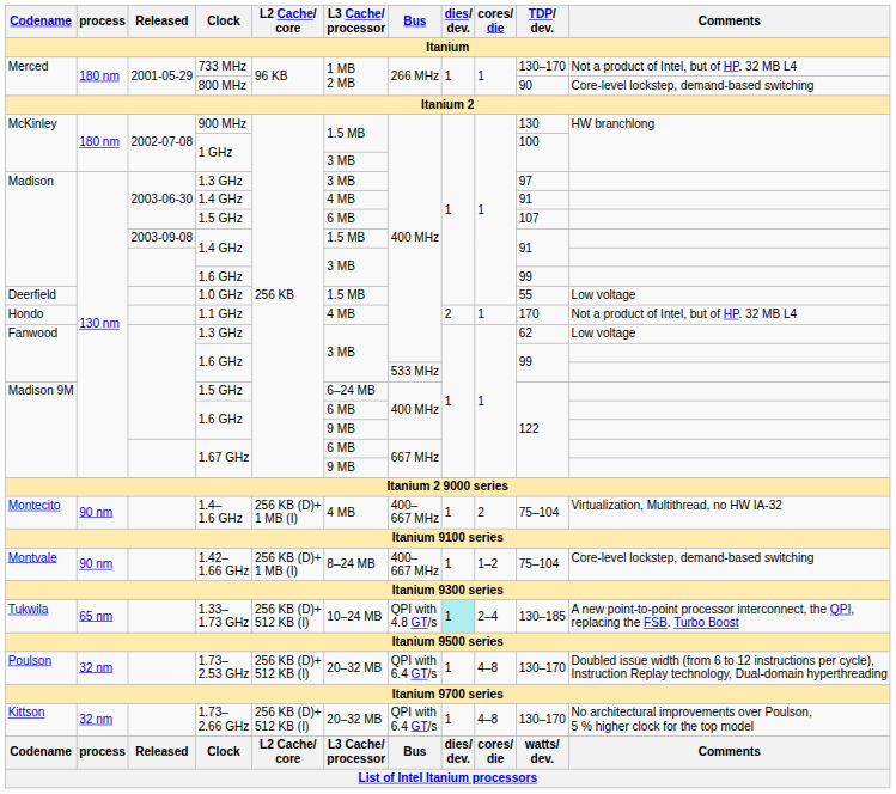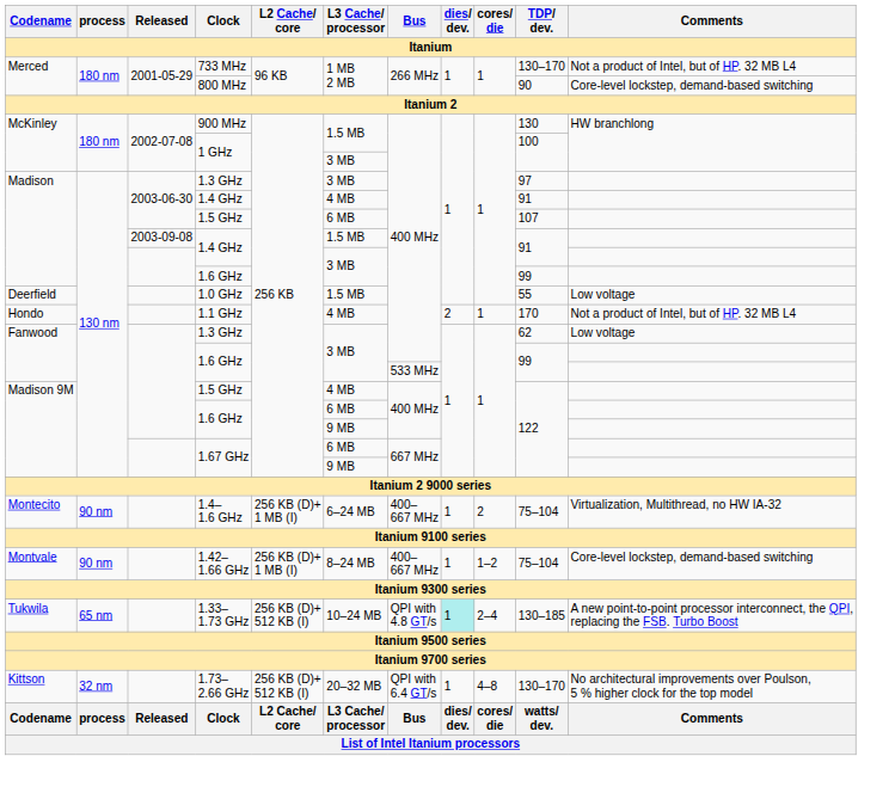Madison 9M / 1.5 GHz | L3 Cache/ processor: 6–24 MB -> 4 MB
1.4– 1.6 GHz | L3 Cache/ processor: 4 MB -> 6–24 MB
- row: Poulson | 32 nm | 1.73– 2.53 GHz | 256 KB (D)+ 512 KB (I) | 20–32 MB | QPI with 6.4 GT/s | 1 | 4–8 | 130–170 | Doubled issue width (from 6 to 12 instructions per cycle), Instruction Replay technology, Dual-domain hyperthreading
